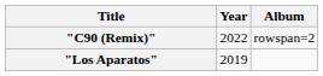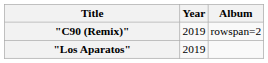"C90 (Remix)" | Year: 2022 -> 2019
